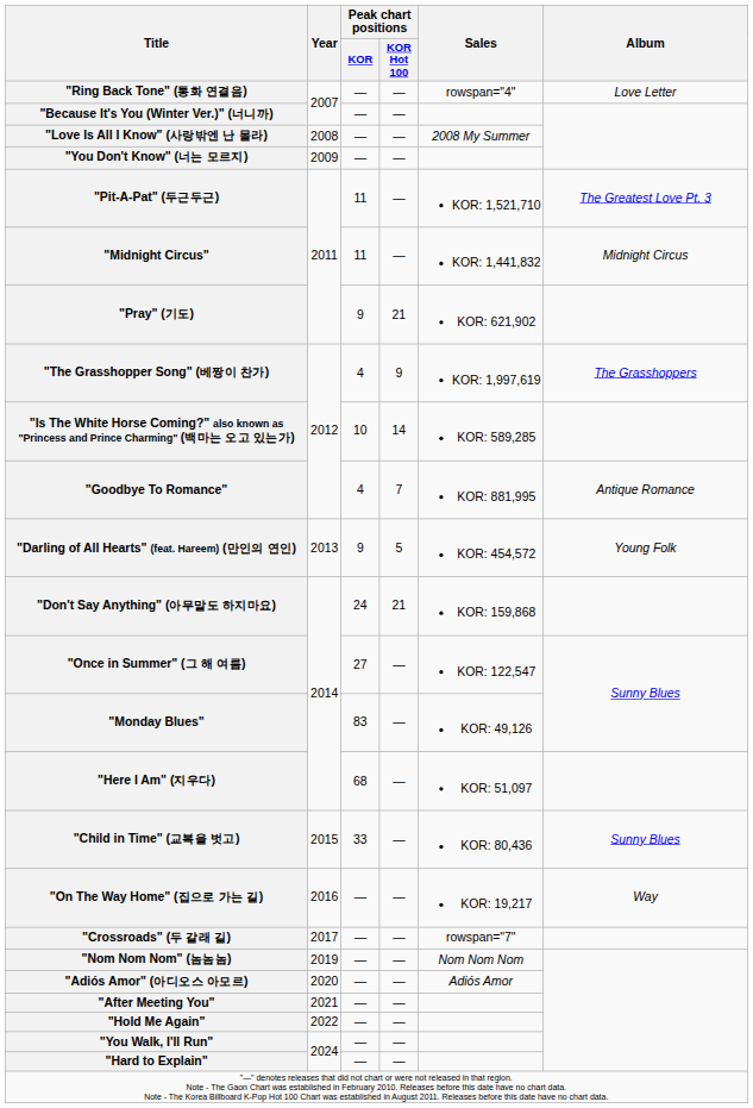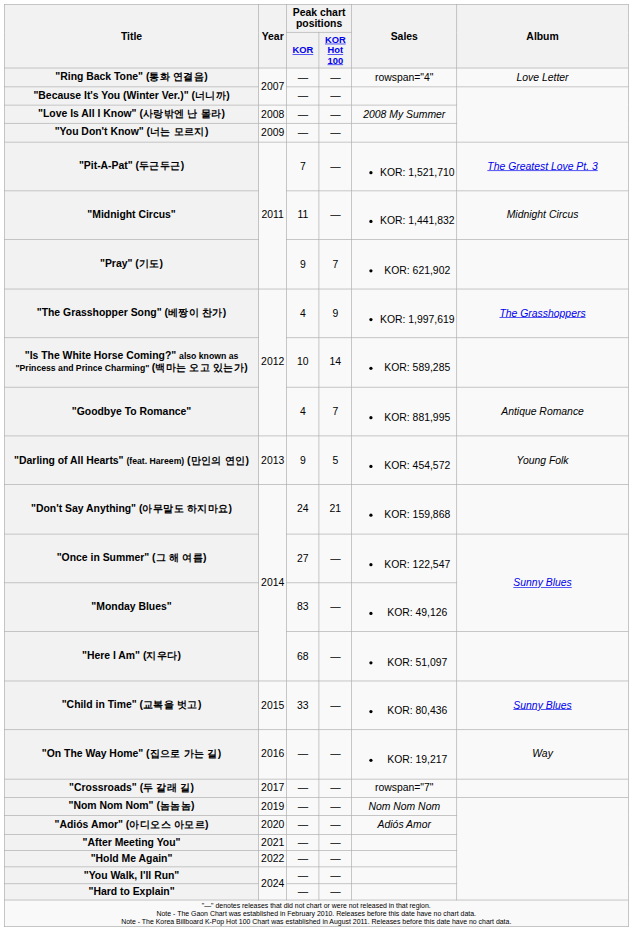"Pit-A-Pat" (두근두근) | Peak chart positions / KOR: 11 -> 7
"Pray" (기도) | Peak chart positions / KOR Hot 100: 21 -> 7
